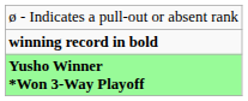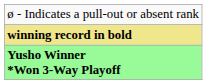row 2 | column 1: no background -> khaki background
